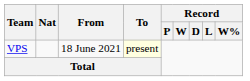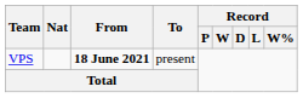VPS | From: normal -> bold
VPS | To: lightyellow background -> no background
